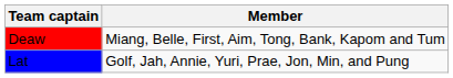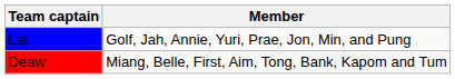rows swapped: Deaw <-> Lat
